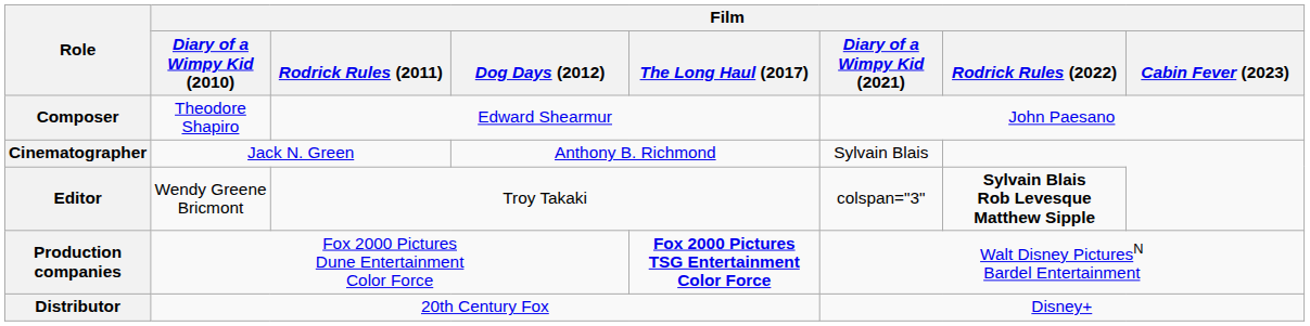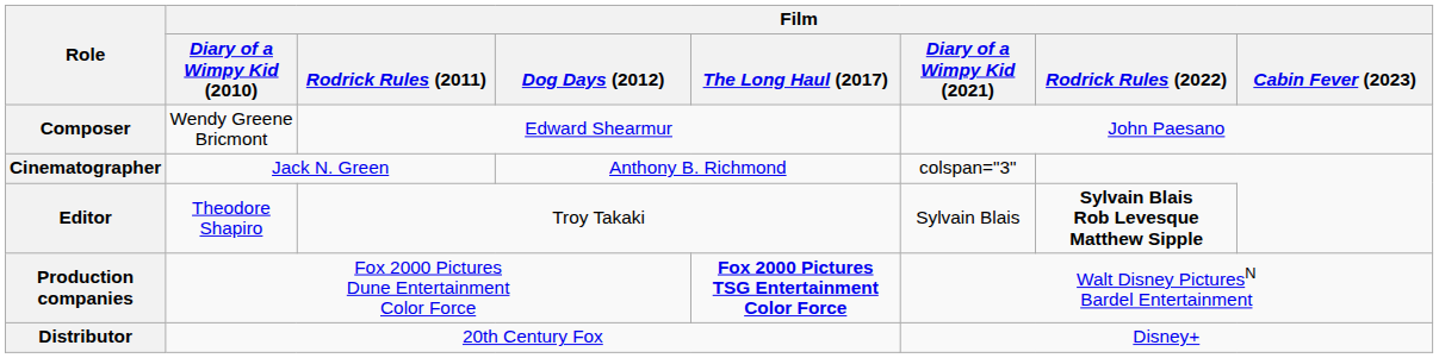Composer | Film / Diary of a Wimpy Kid (2010): Theodore Shapiro -> Wendy Greene Bricmont
Cinematographer | Film / Diary of a Wimpy Kid (2021): Sylvain Blais -> colspan="3"
Editor | Film / Diary of a Wimpy Kid (2010): Wendy Greene Bricmont -> Theodore Shapiro
Editor | Film / Diary of a Wimpy Kid (2021): colspan="3" -> Sylvain Blais
